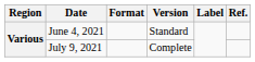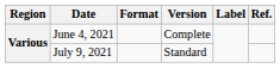June 4, 2021 | Version: Standard -> Complete
July 9, 2021 | Version: Complete -> Standard
